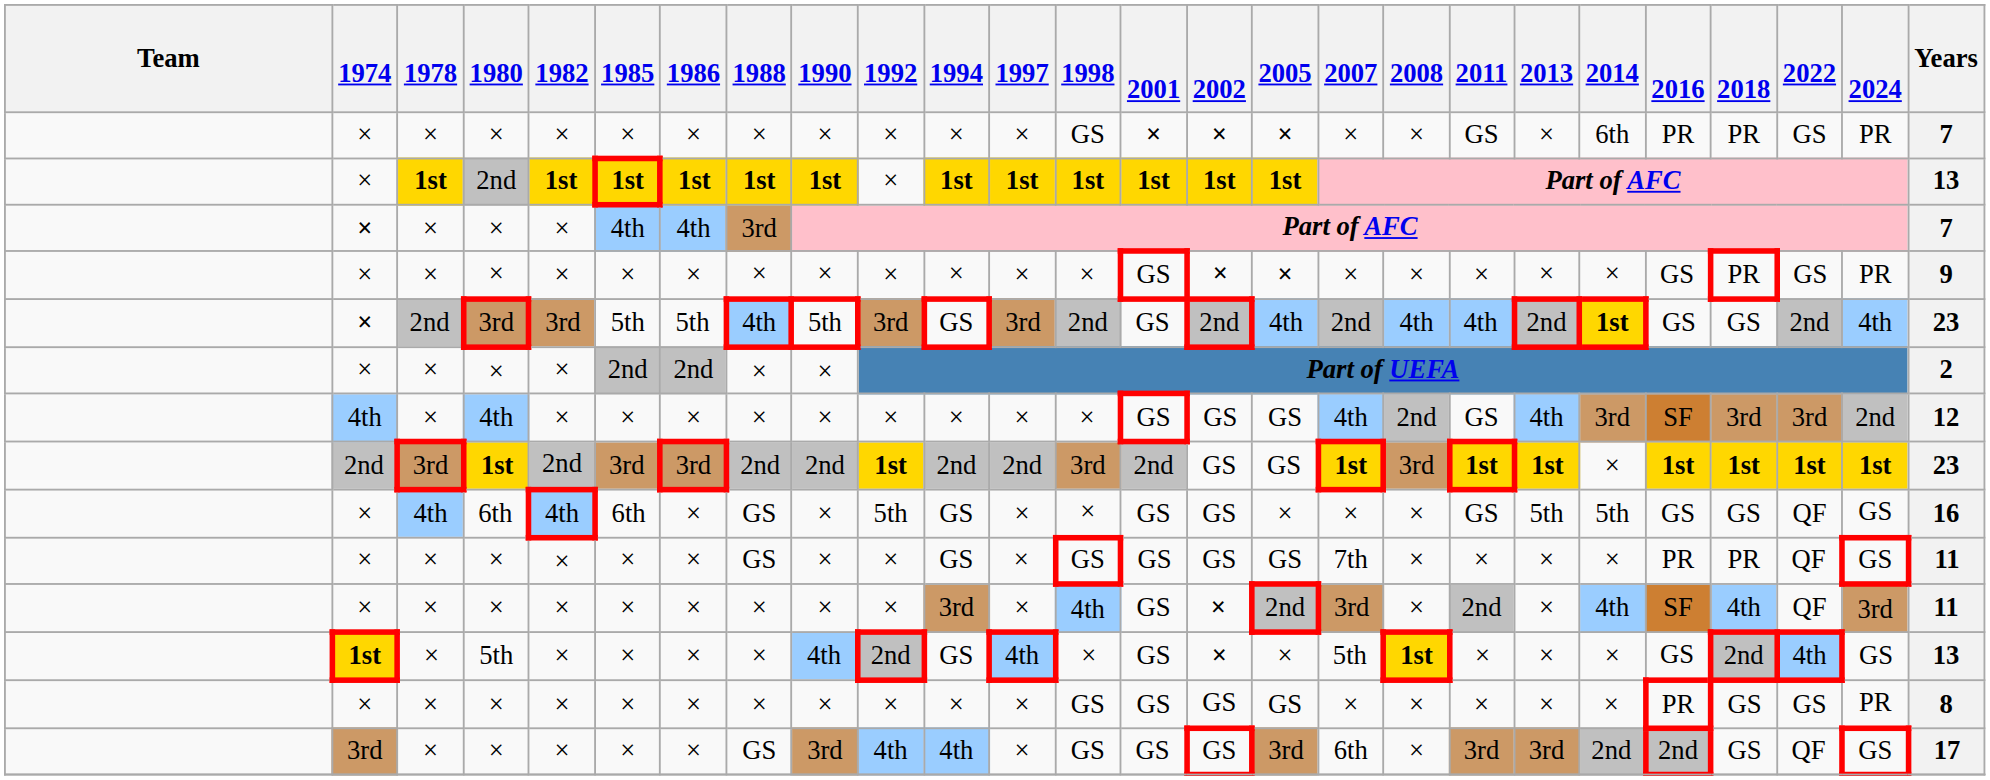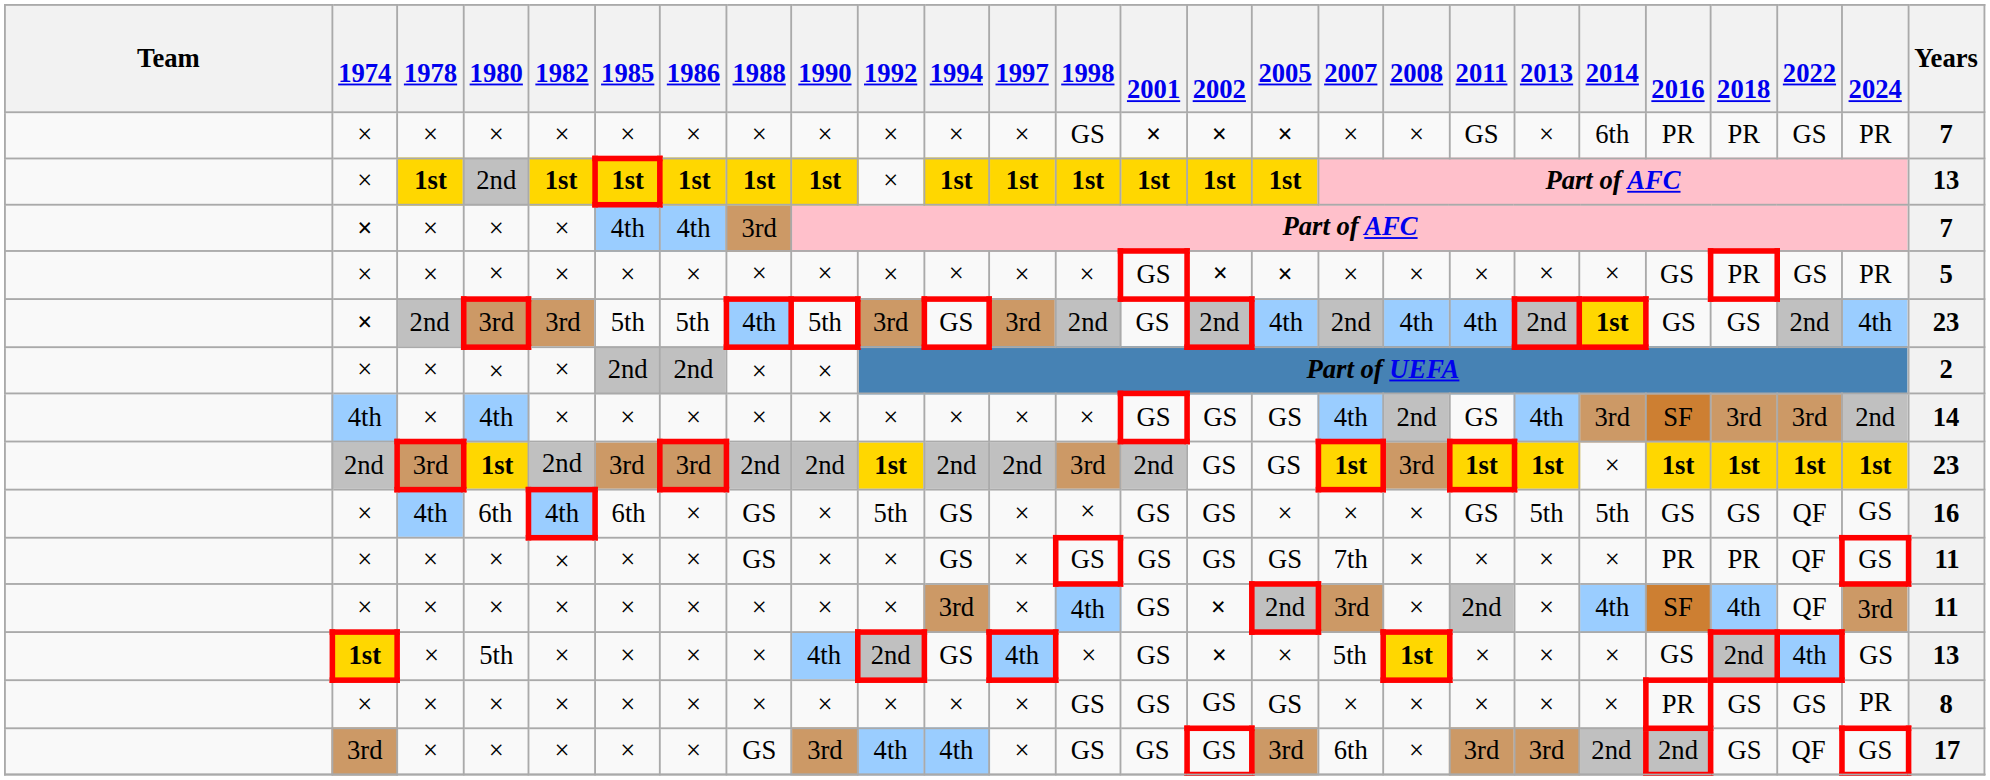row 5 | Years: 9 -> 5
row 8 | Years: 12 -> 14
